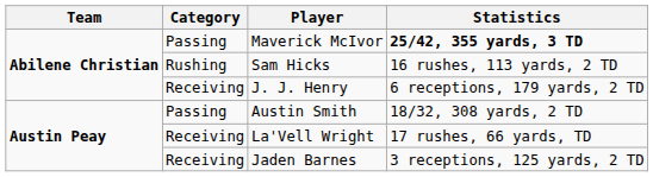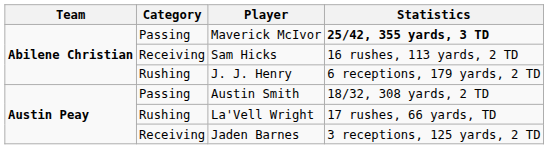Sam Hicks | Category: Rushing -> Receiving
J. J. Henry | Category: Receiving -> Rushing
La'Vell Wright | Category: Receiving -> Rushing
